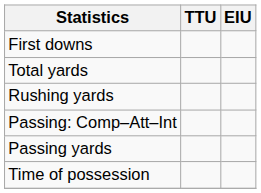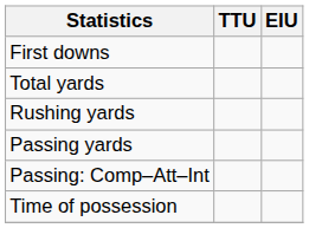rows swapped: Passing yards <-> Passing: Comp–Att–Int
